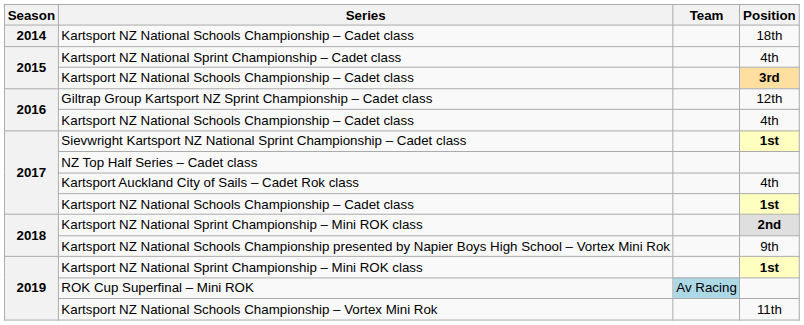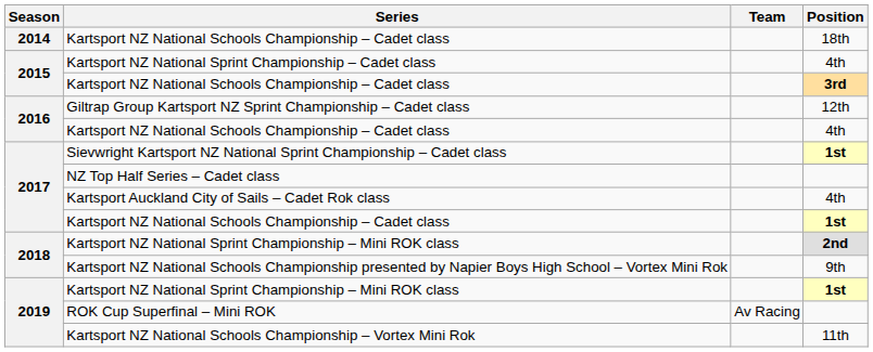ROK Cup Superfinal – Mini ROK | Team: lightblue background -> no background
